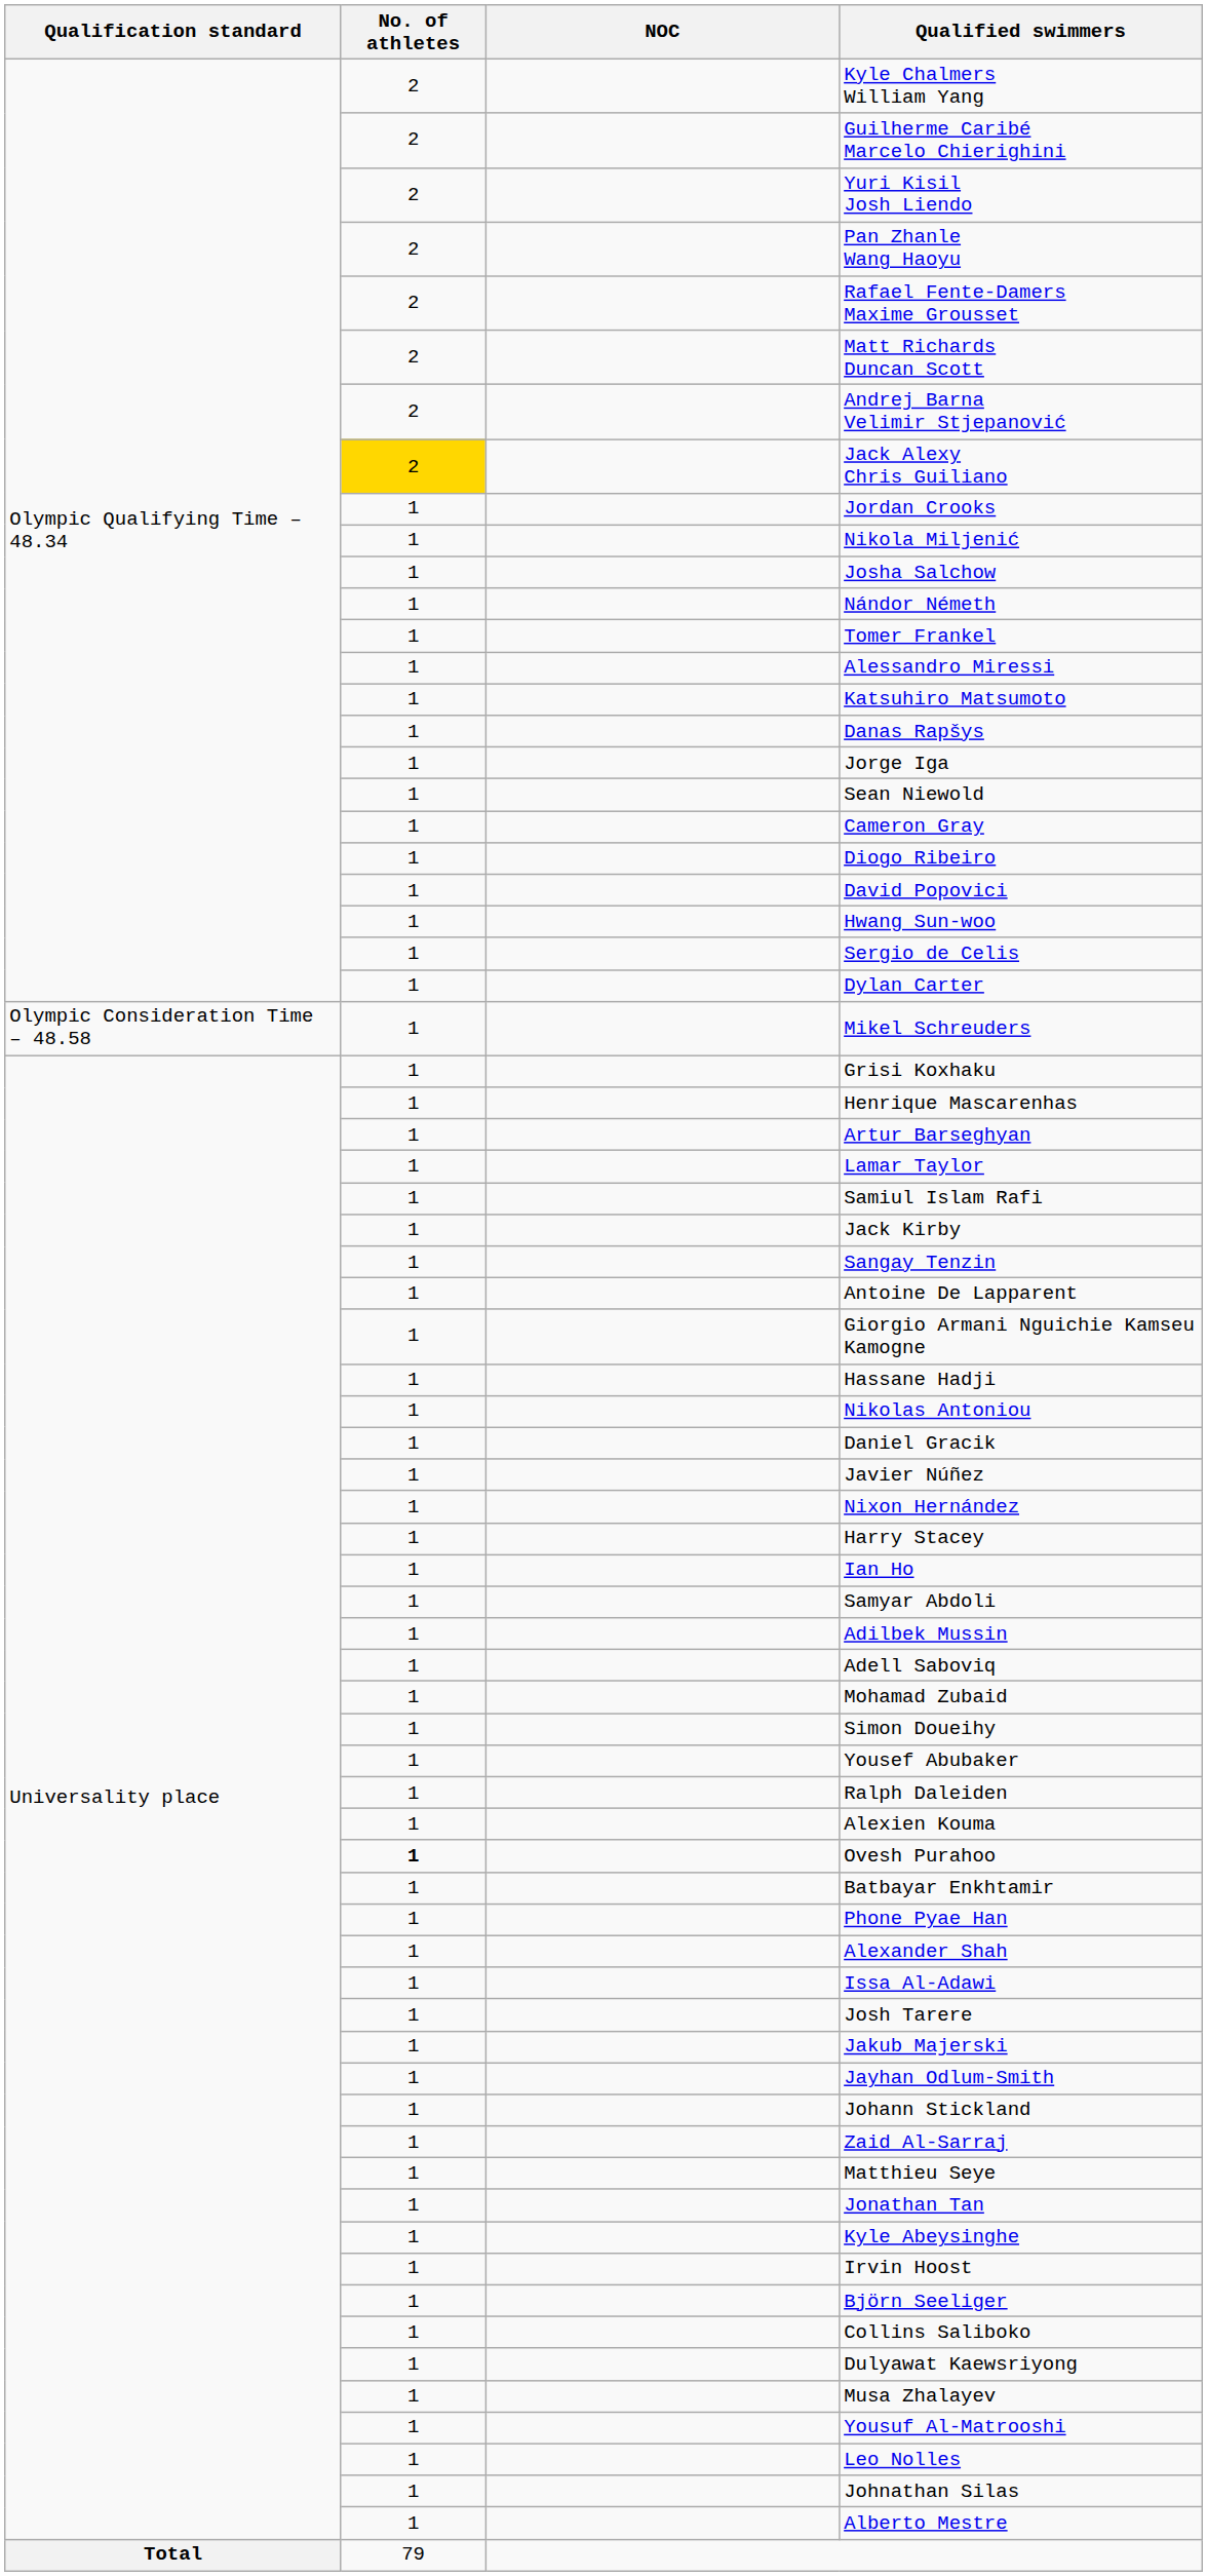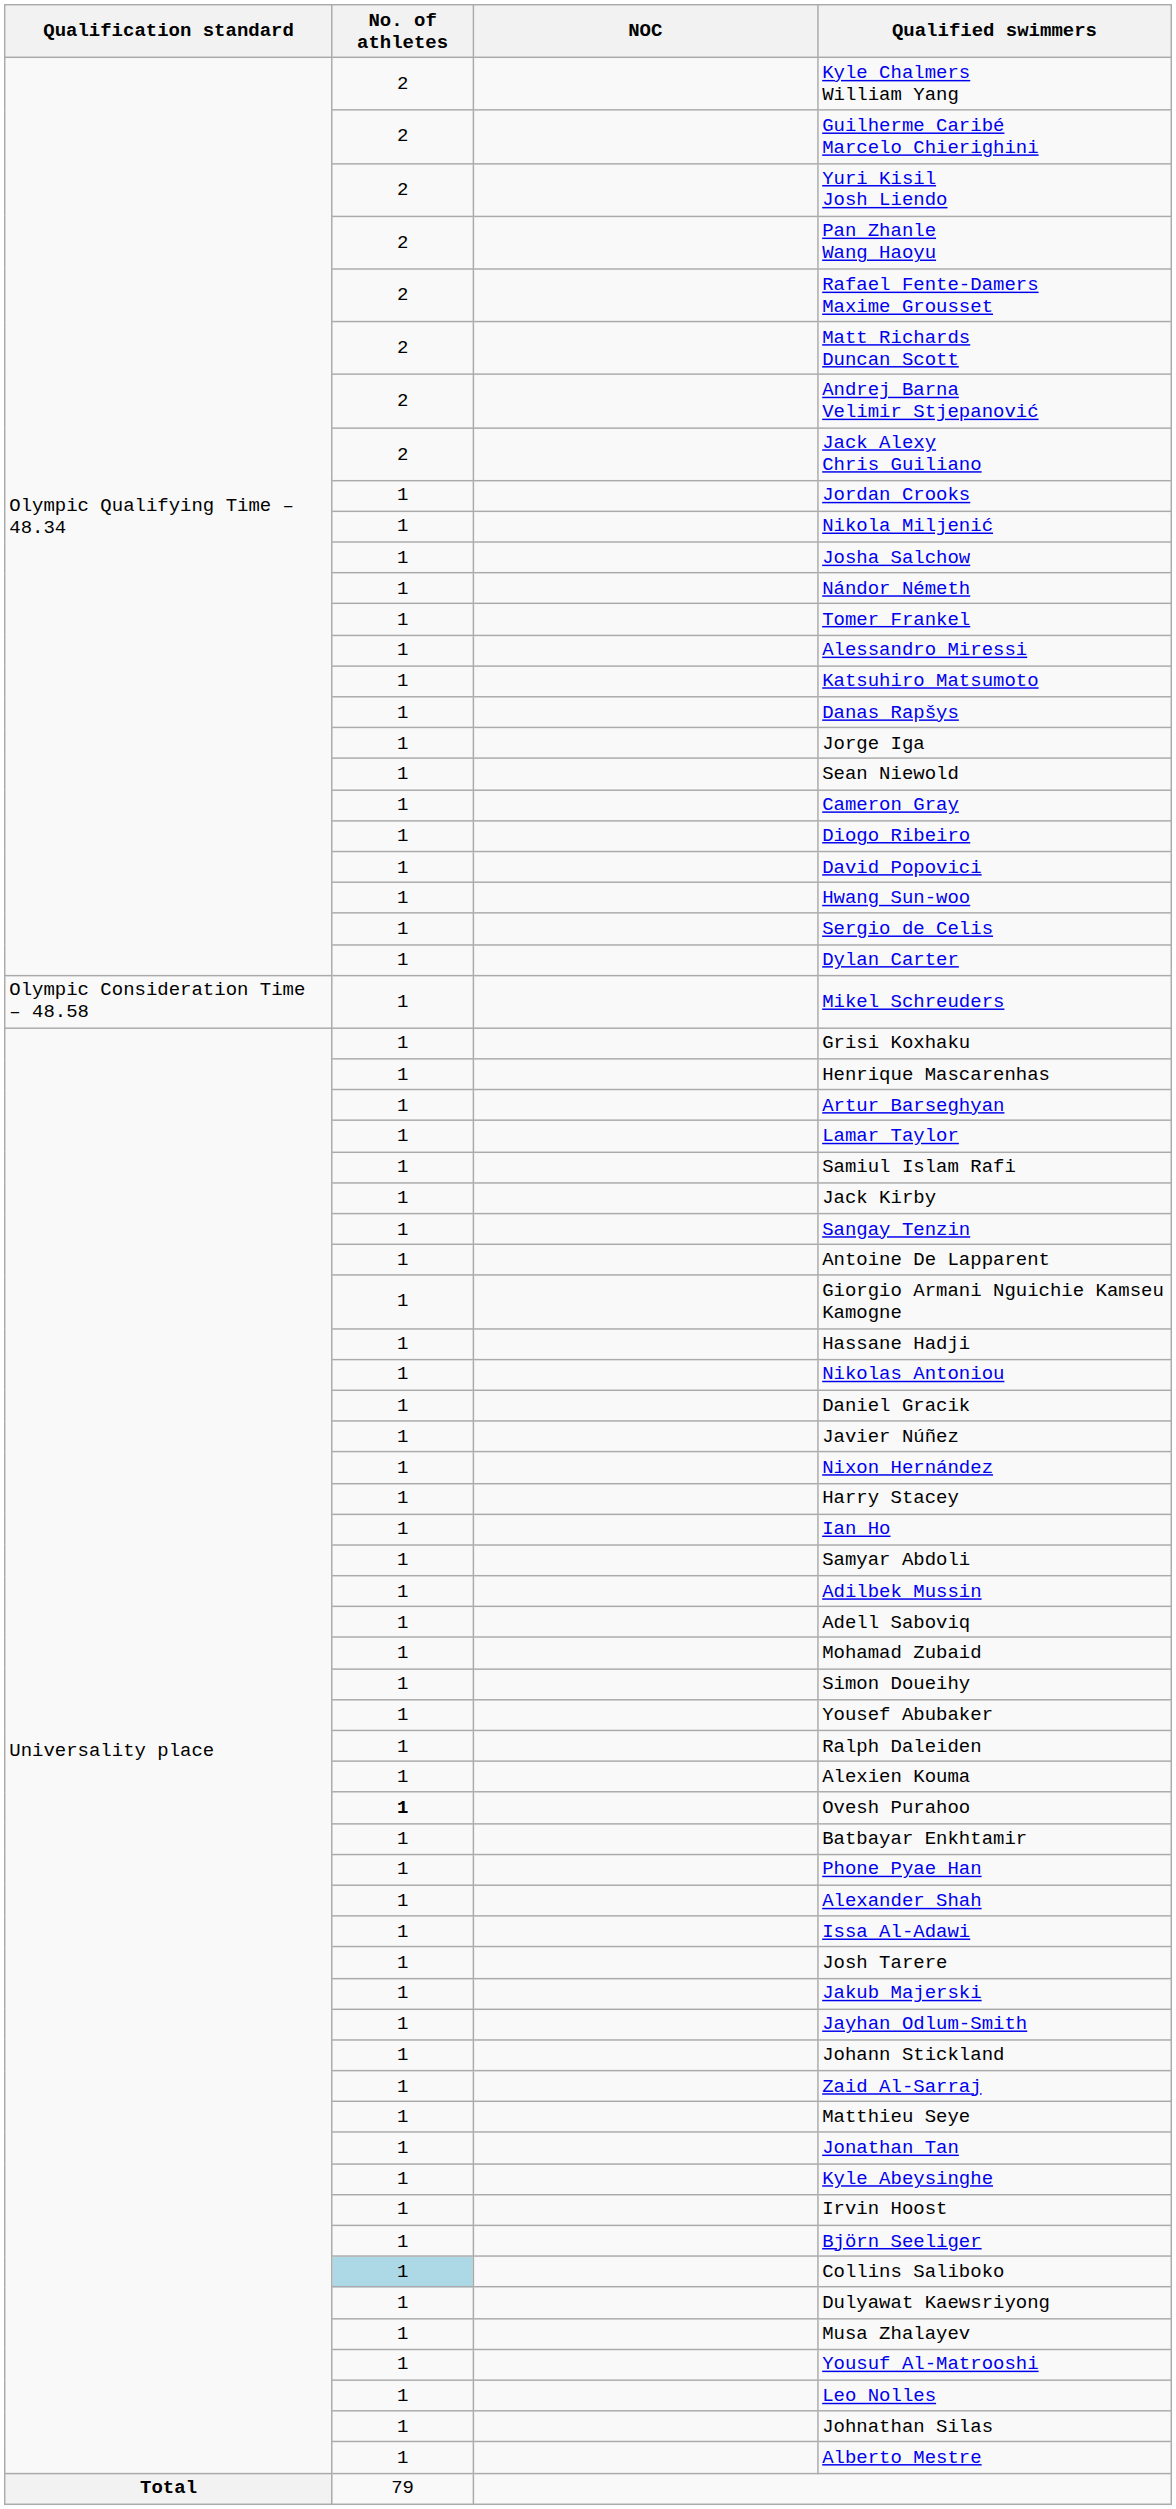Jack Alexy Chris Guiliano | No. of athletes: gold background -> no background
Collins Saliboko | No. of athletes: no background -> lightblue background
